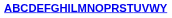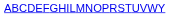row 1 | column 1: bold -> normal
